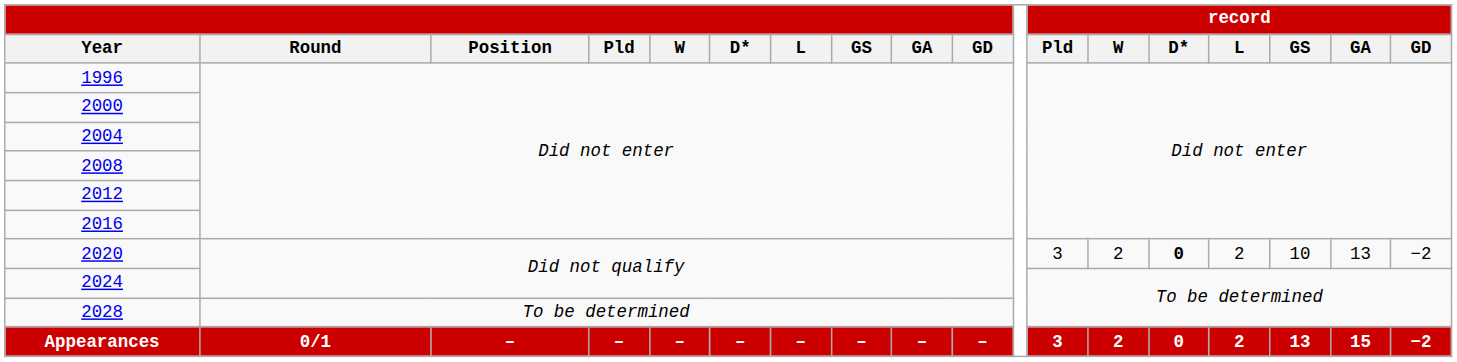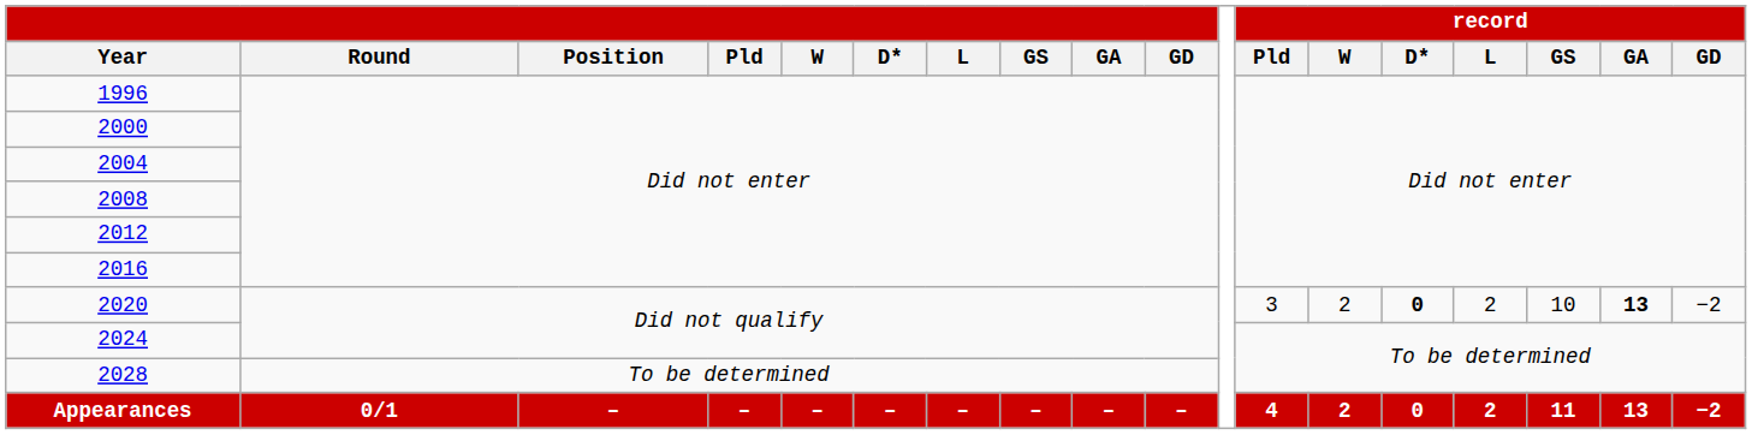2020 | record / GA: normal -> bold
Appearances | record / Pld: 3 -> 4
Appearances | record / GS: 13 -> 11
Appearances | record / GA: 15 -> 13
